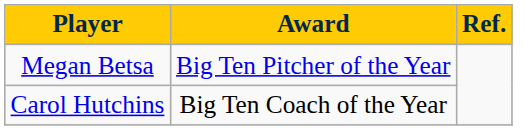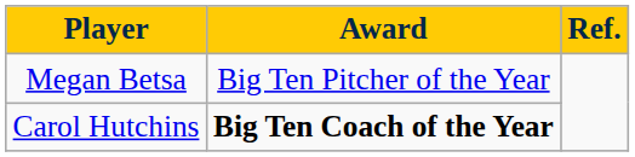Carol Hutchins | Award: normal -> bold
